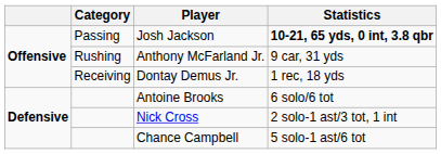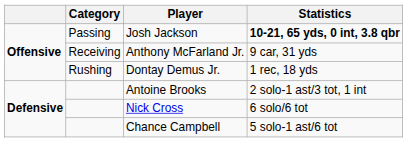Anthony McFarland Jr. | Category: Rushing -> Receiving
Dontay Demus Jr. | Category: Receiving -> Rushing
Antoine Brooks | Statistics: 6 solo/6 tot -> 2 solo-1 ast/3 tot, 1 int
Nick Cross | Statistics: 2 solo-1 ast/3 tot, 1 int -> 6 solo/6 tot
